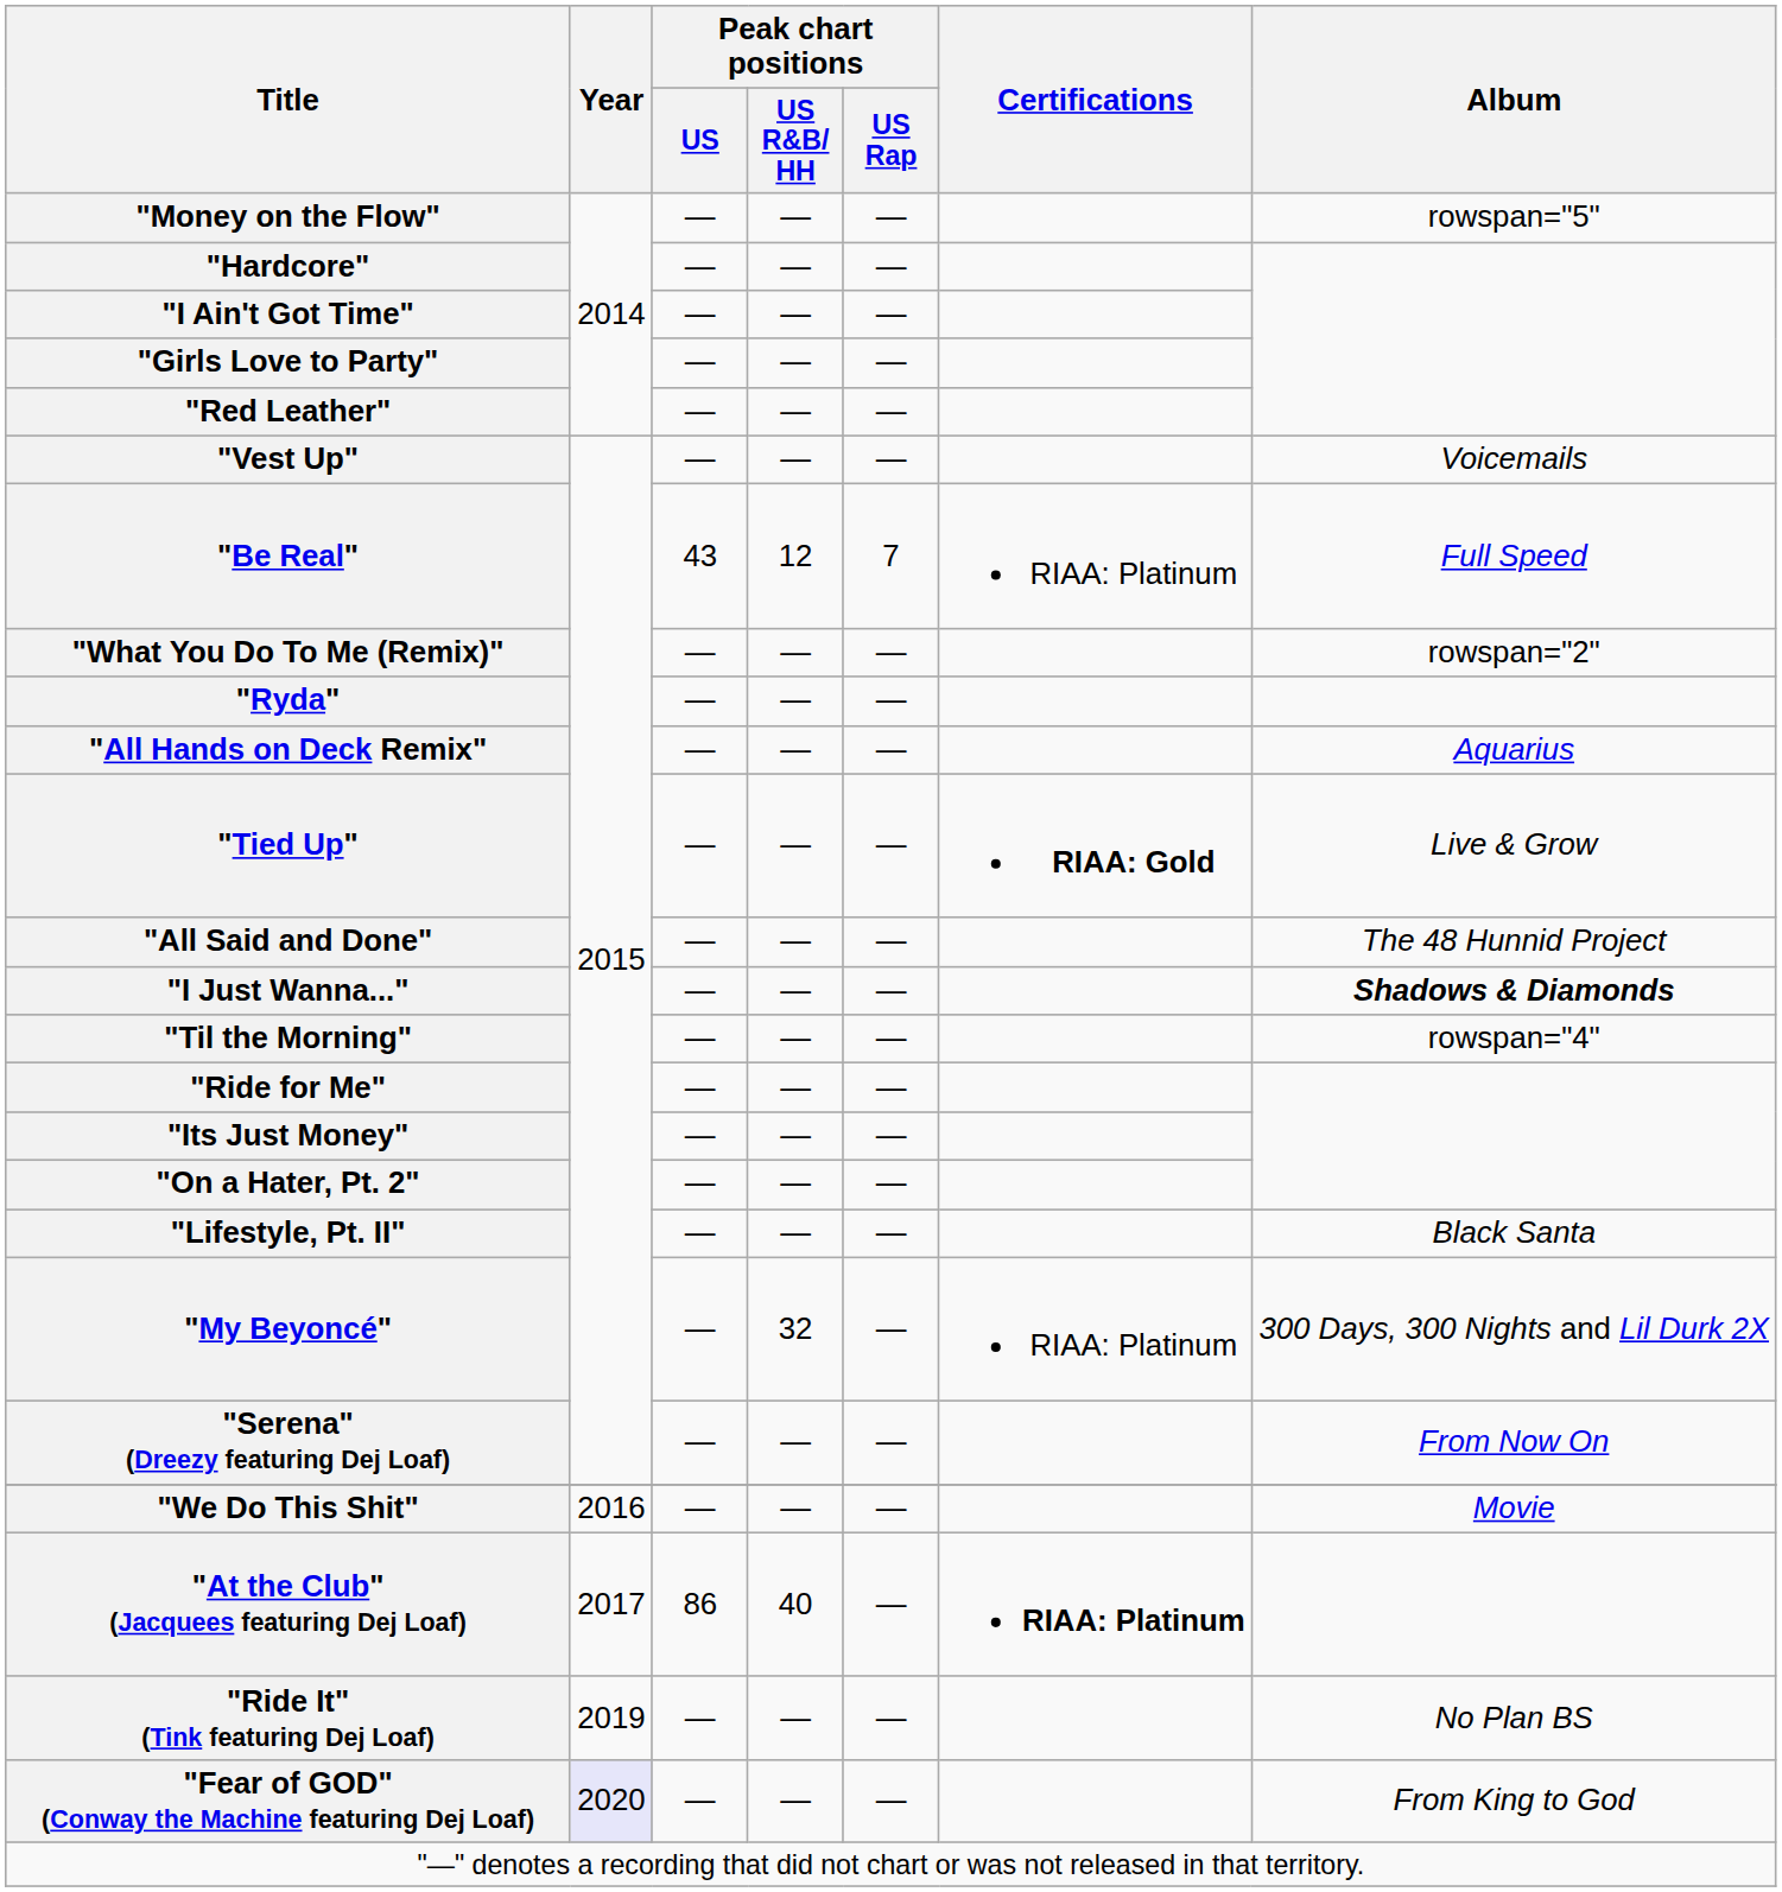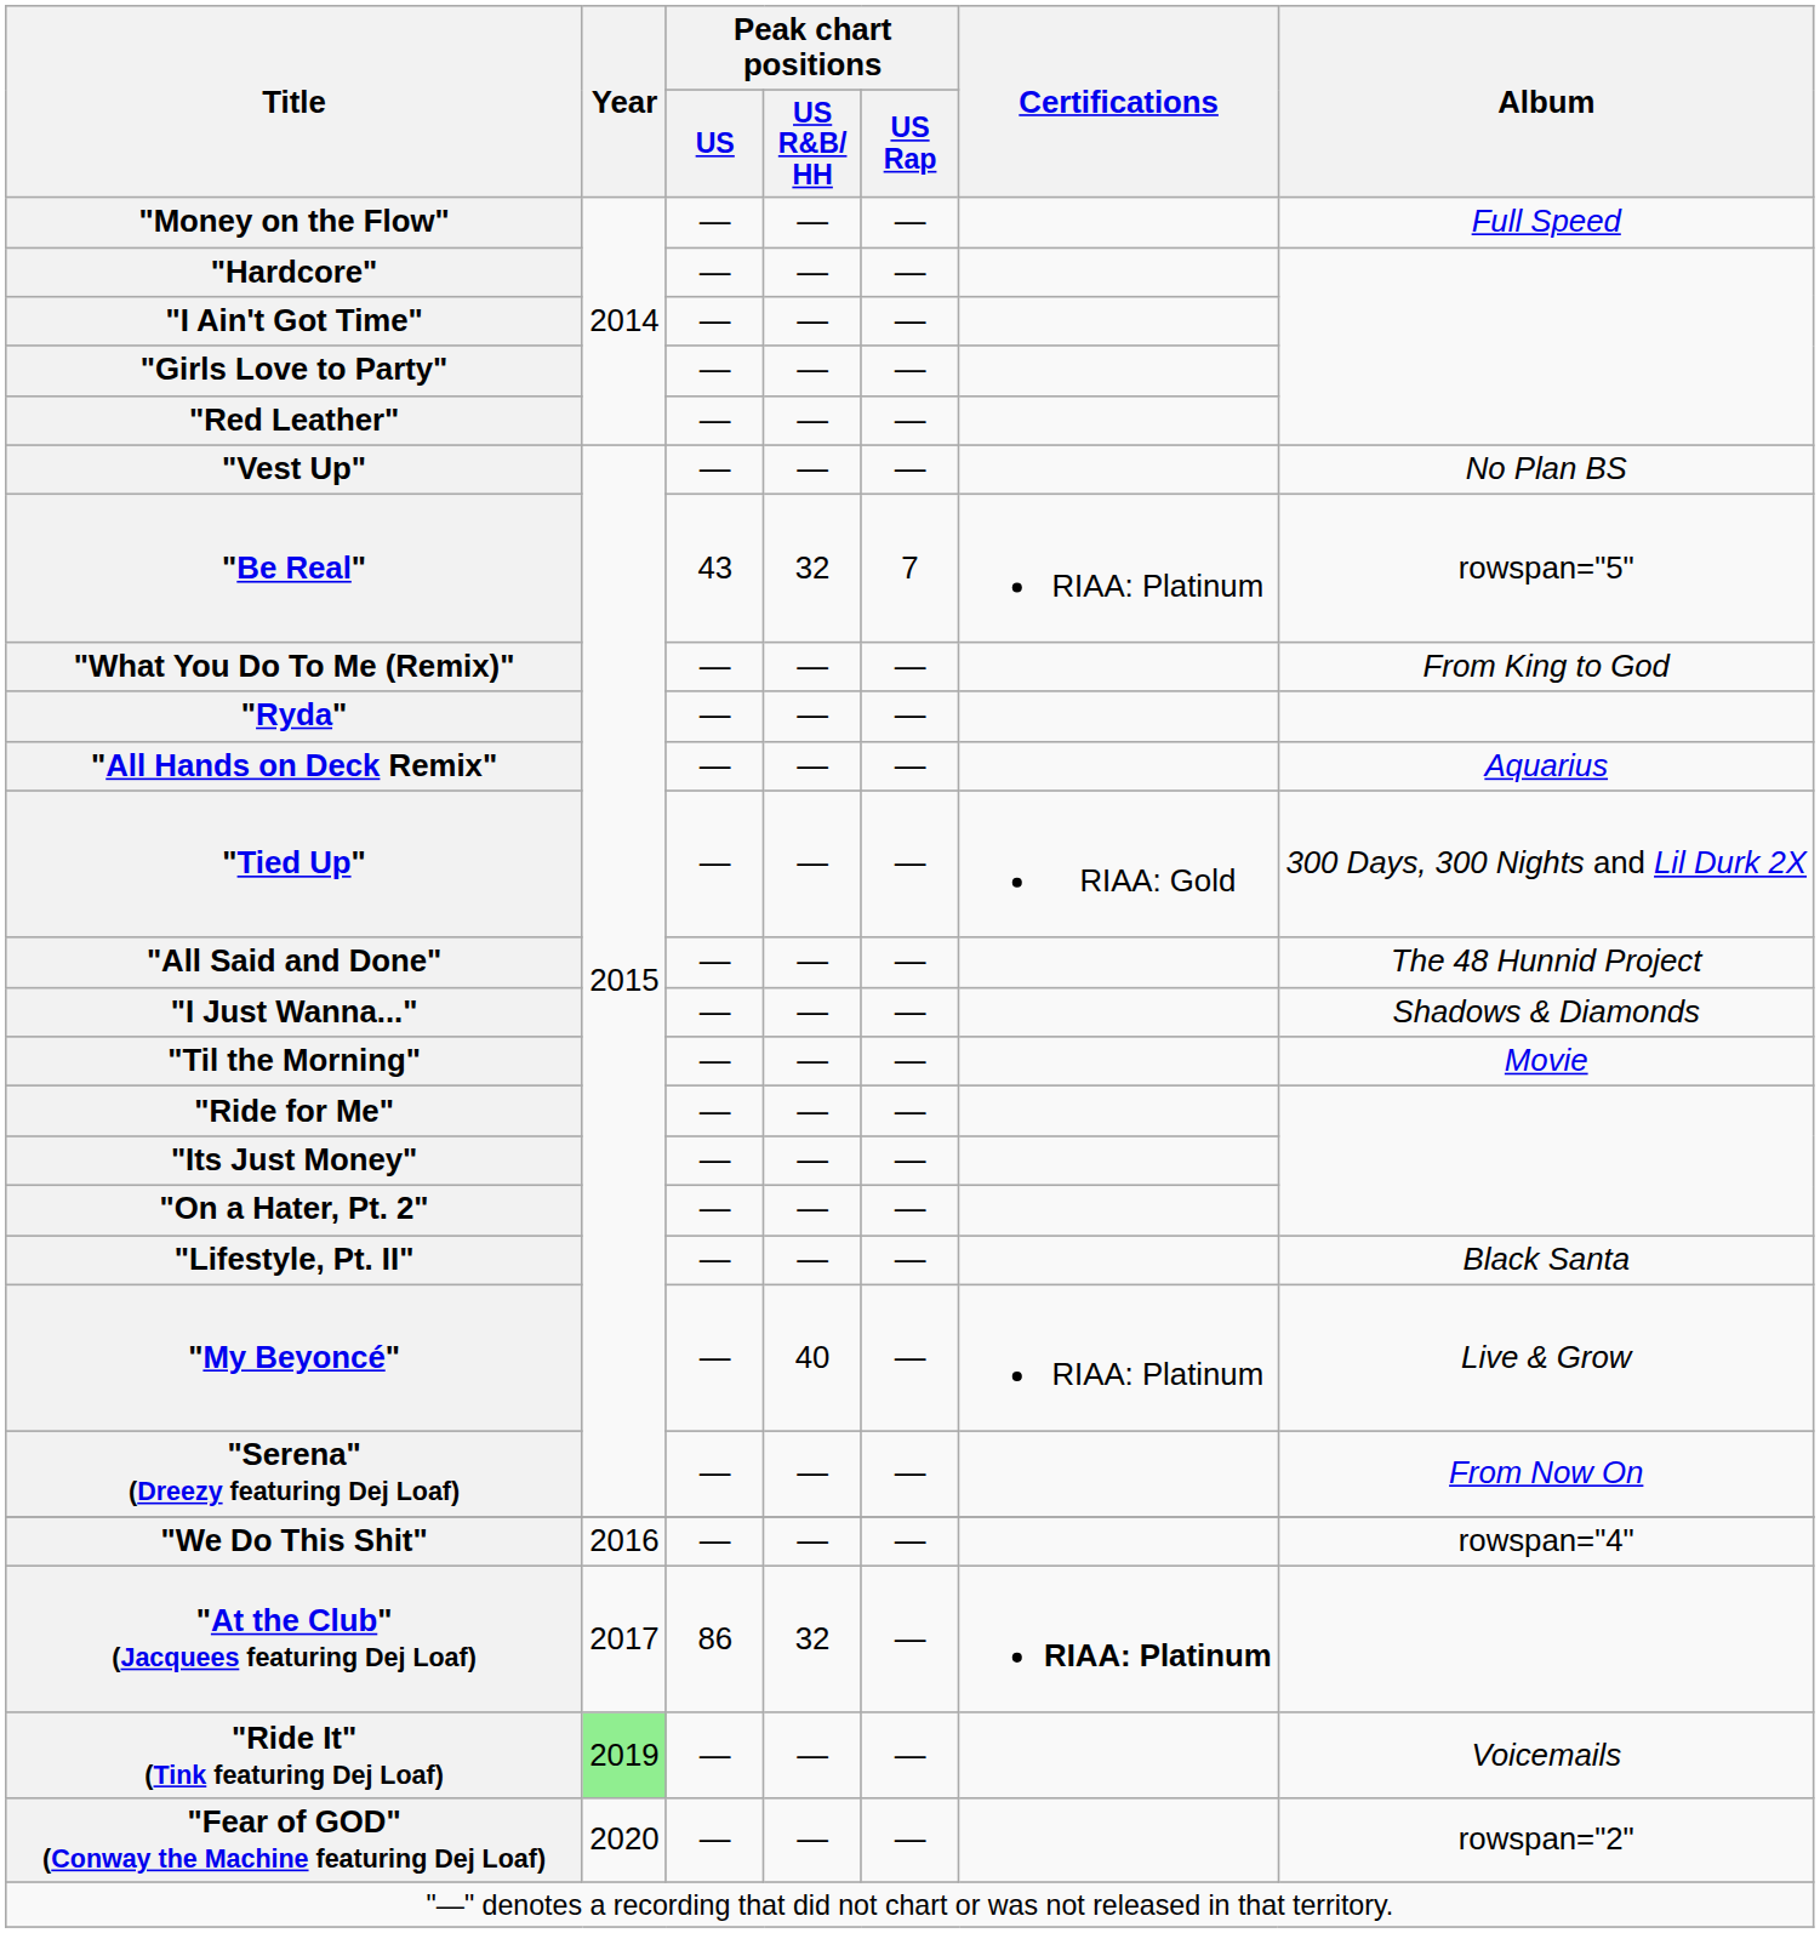"Money on the Flow" | Album: rowspan="5" -> Full Speed
"Vest Up" | Album: Voicemails -> No Plan BS
"Be Real" | Peak chart positions / US R&B/ HH: 12 -> 32
"Be Real" | Album: Full Speed -> rowspan="5"
"What You Do To Me (Remix)" | Album: rowspan="2" -> From King to God
"Tied Up" | Certifications: bold -> normal
"Tied Up" | Album: Live & Grow -> 300 Days, 300 Nights and Lil Durk 2X
"I Just Wanna..." | Album: bold -> normal
"Til the Morning" | Album: rowspan="4" -> Movie
"My Beyoncé" | Peak chart positions / US R&B/ HH: 32 -> 40
"My Beyoncé" | Album: 300 Days, 300 Nights and Lil Durk 2X -> Live & Grow
"We Do This Shit" | Album: Movie -> rowspan="4"
"At the Club" (Jacquees featuring Dej Loaf) | Peak chart positions / US R&B/ HH: 40 -> 32
"Ride It" (Tink featuring Dej Loaf) | Year: no background -> lightgreen background
"Ride It" (Tink featuring Dej Loaf) | Album: No Plan BS -> Voicemails
"Fear of GOD" (Conway the Machine featuring Dej Loaf) | Year: lavender background -> no background
"Fear of GOD" (Conway the Machine featuring Dej Loaf) | Album: From King to God -> rowspan="2"
